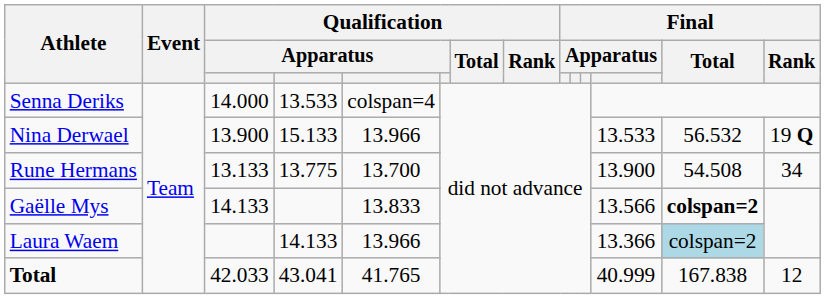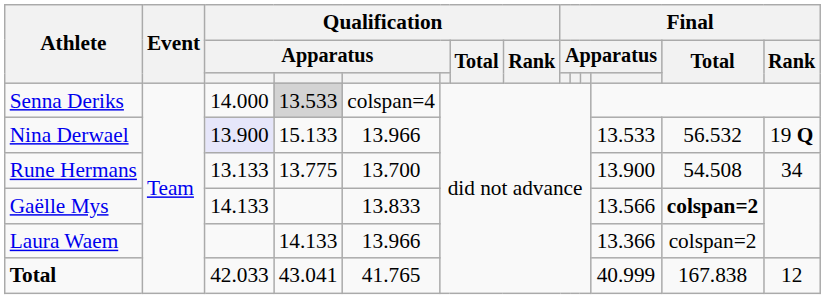Senna Deriks | column 4: no background -> lightgrey background
Nina Derwael | column 3: no background -> lavender background
Laura Waem | Final / Total: lightblue background -> no background
